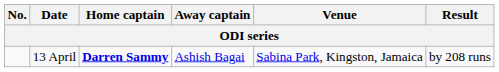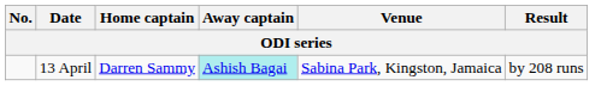13 April | Home captain: bold -> normal
13 April | Away captain: no background -> paleturquoise background
